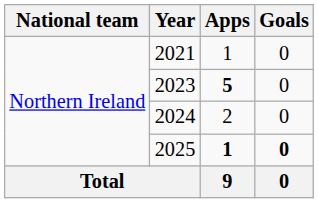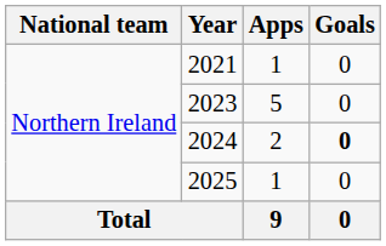2023 | Apps: bold -> normal
2024 | Goals: normal -> bold
2025 | Apps: bold -> normal
2025 | Goals: bold -> normal
